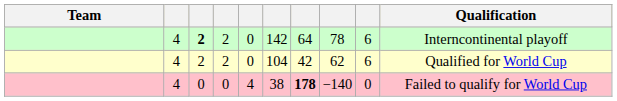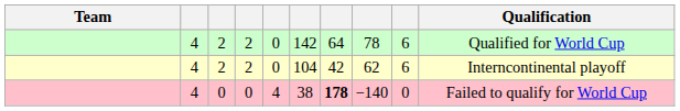row 2 | column 3: bold -> normal
row 2 | Qualification: Interncontinental playoff -> Qualified for World Cup
row 3 | Qualification: Qualified for World Cup -> Interncontinental playoff
